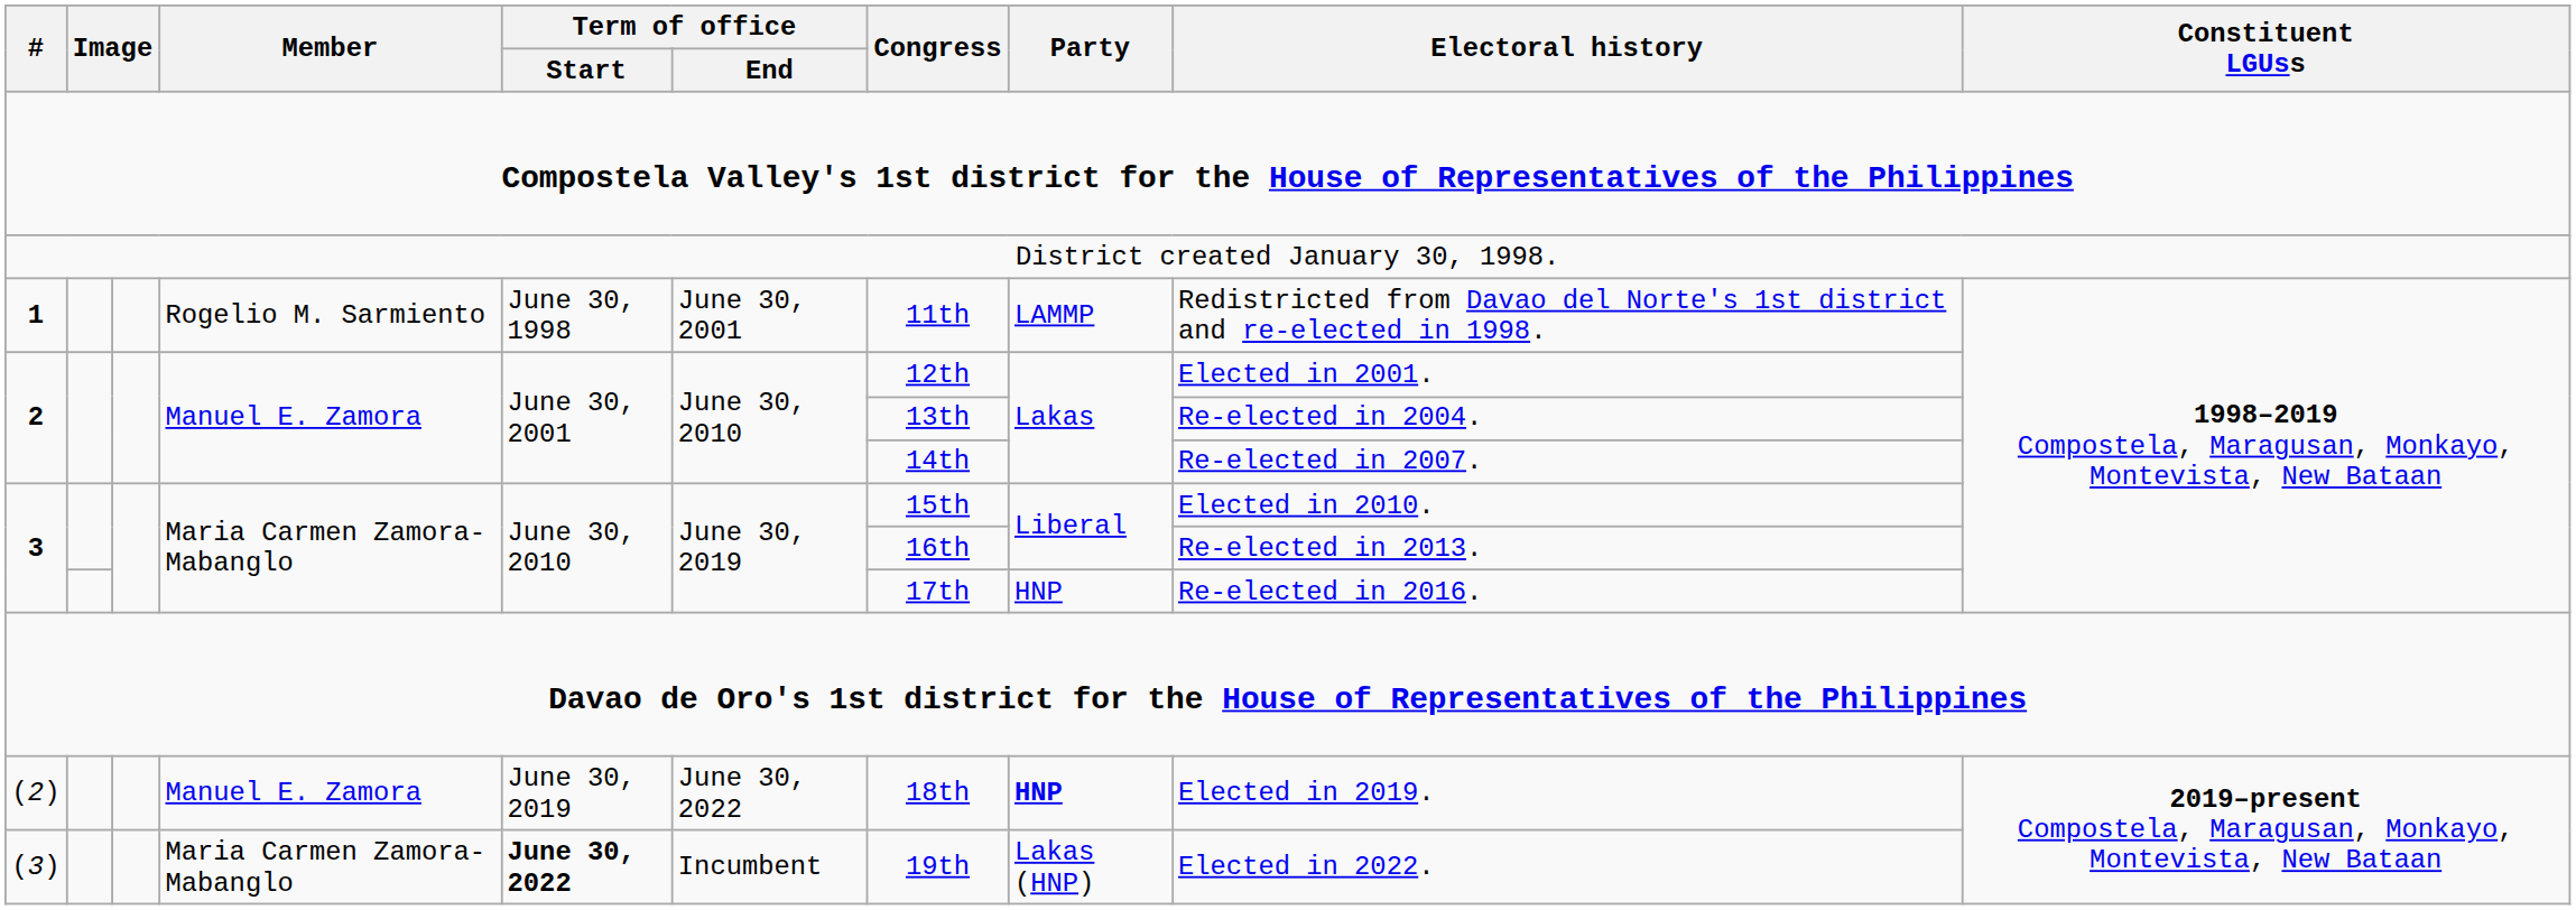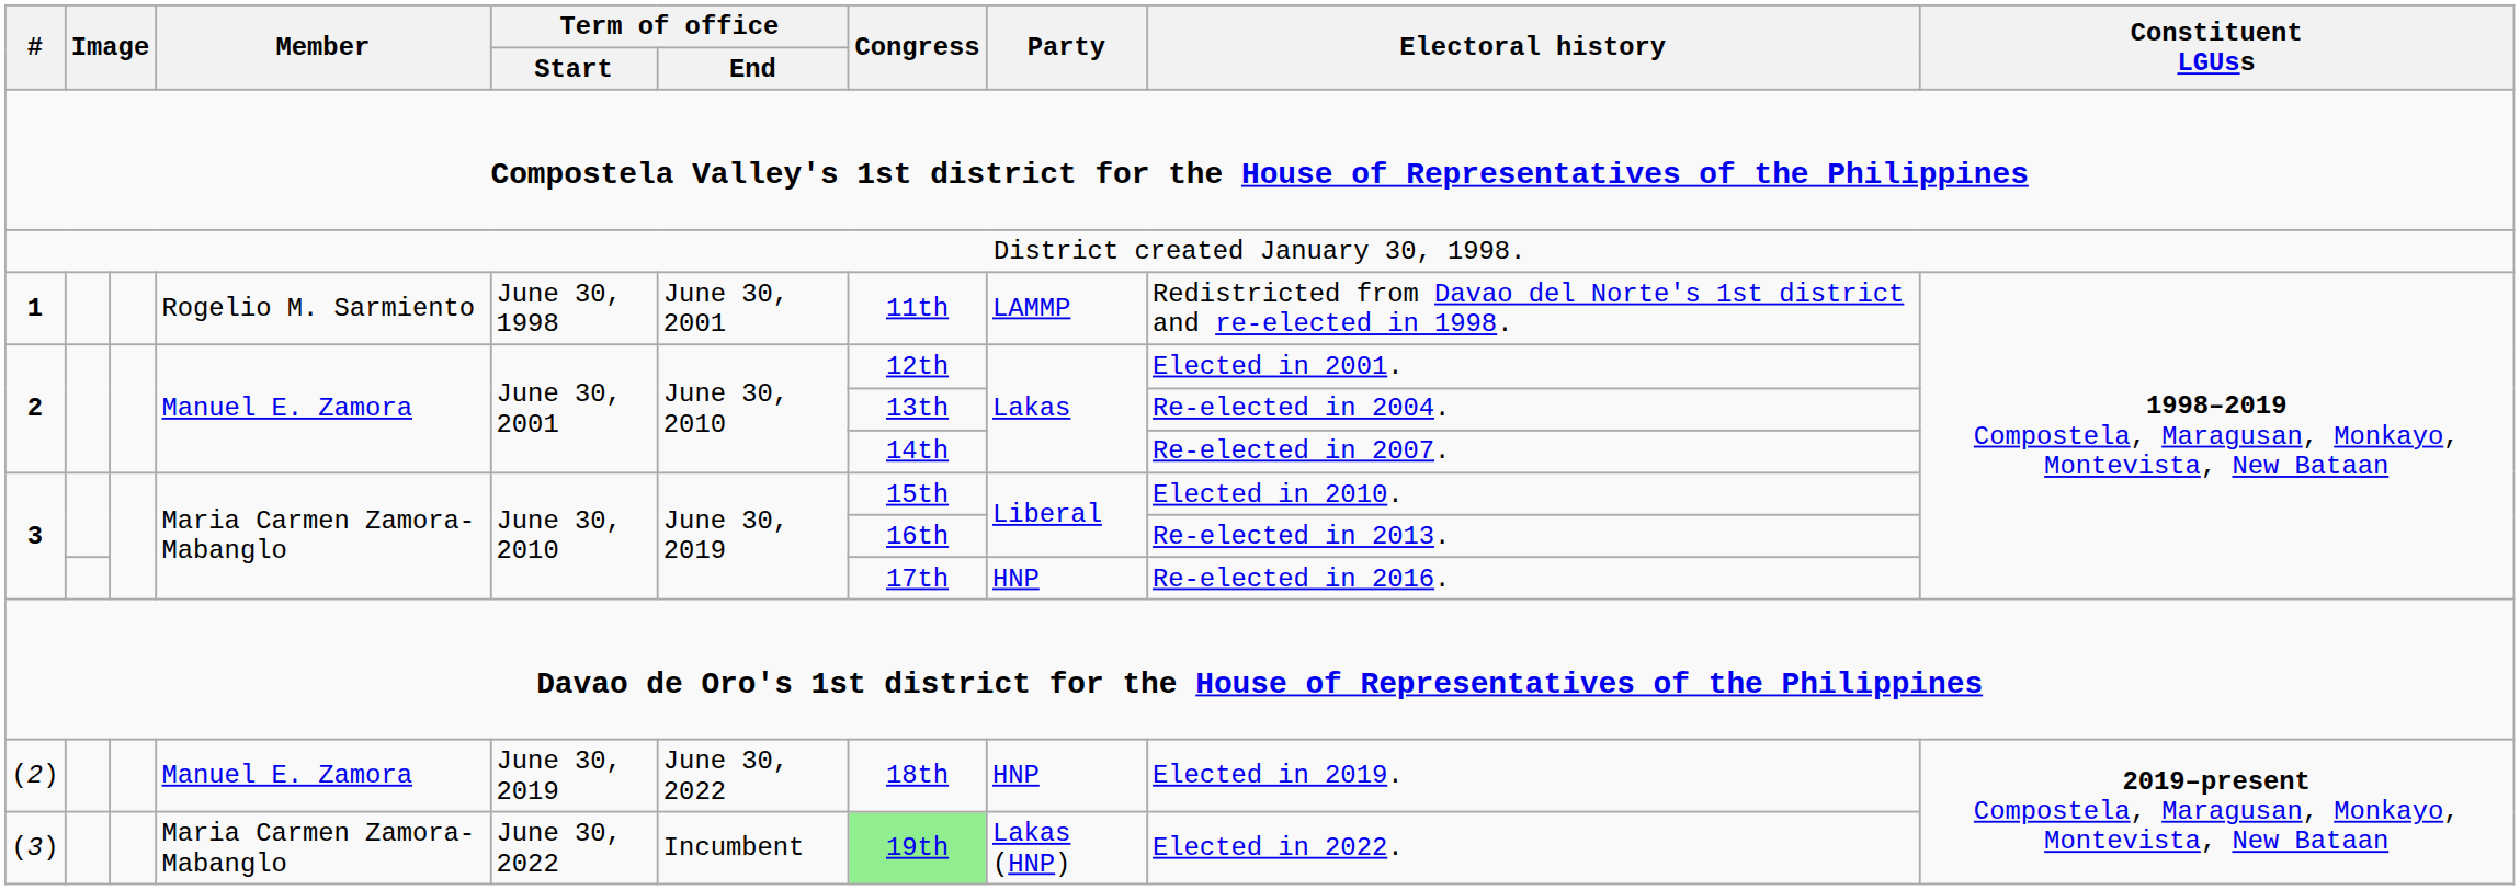(2) | Party: bold -> normal
(3) | Term of office / Start: bold -> normal
(3) | Congress: no background -> lightgreen background
